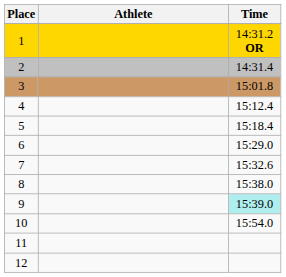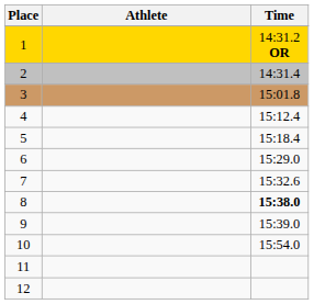8 | Time: normal -> bold
9 | Time: paleturquoise background -> no background
